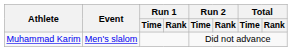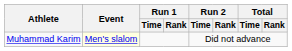Muhammad Karim | Event: no background -> lightyellow background
